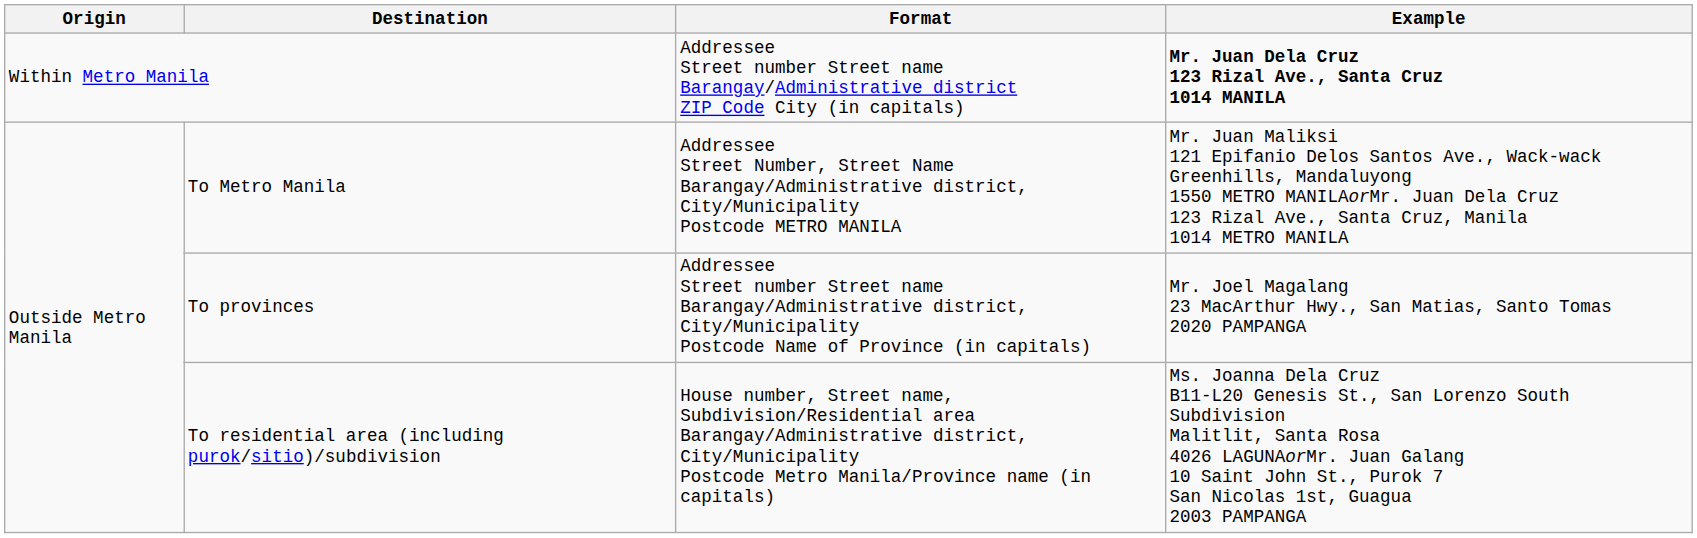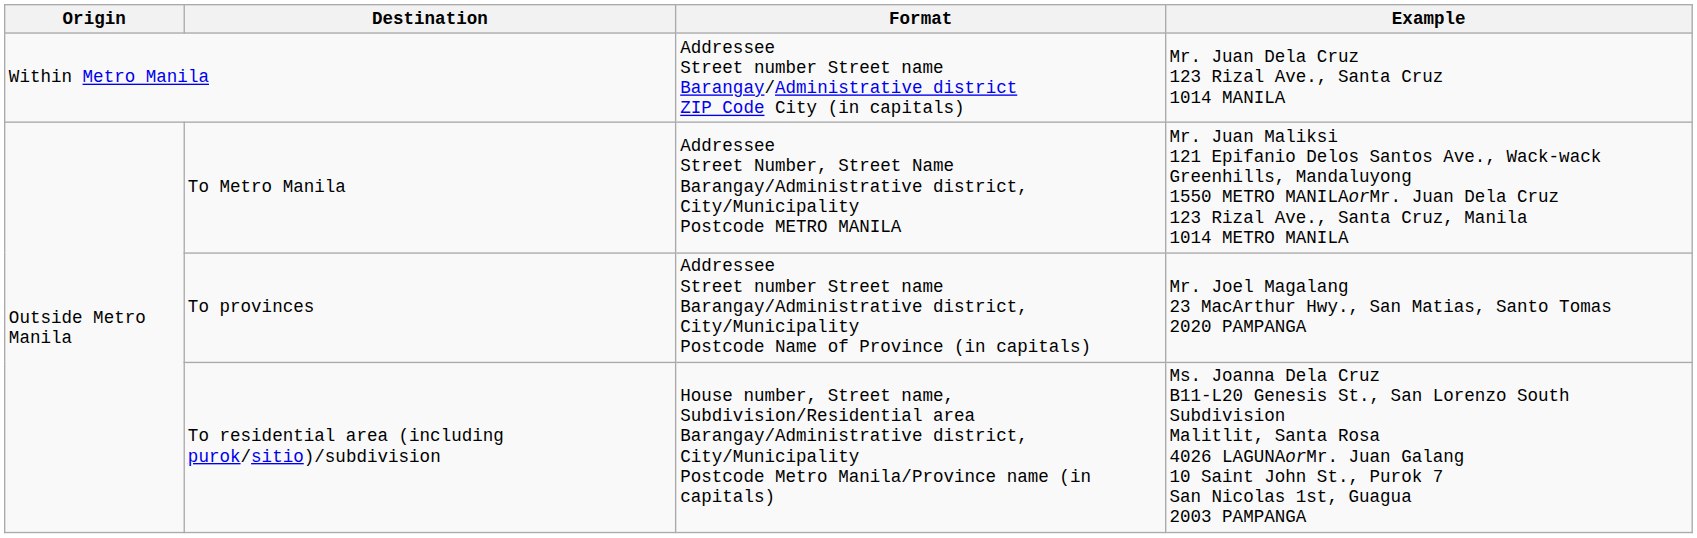Within Metro Manila | Example: bold -> normal
